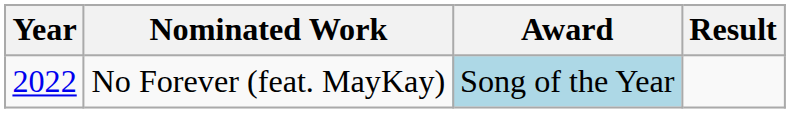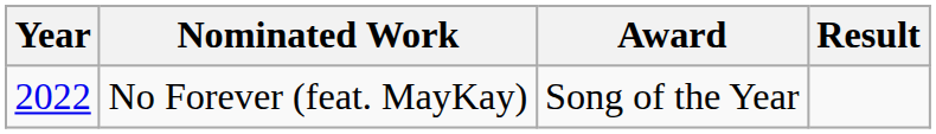No Forever (feat. MayKay) | Award: lightblue background -> no background
